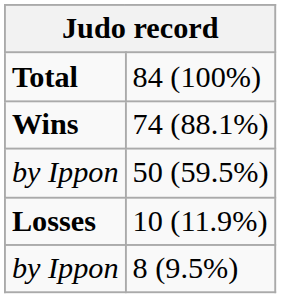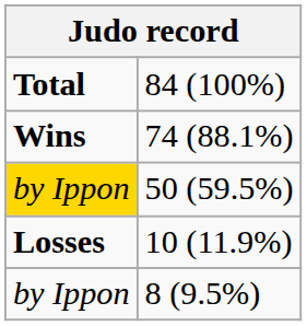50 (59.5%) | column 1: no background -> gold background
